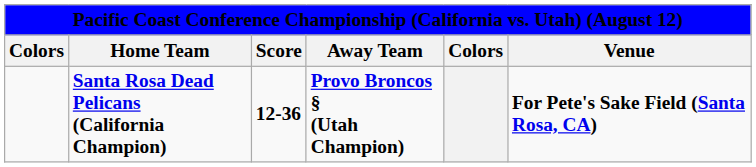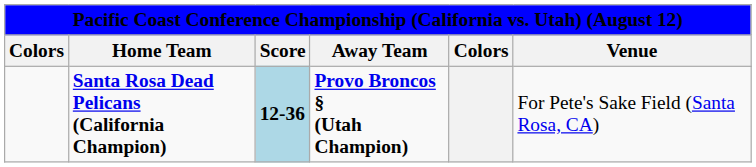Santa Rosa Dead Pelicans (California Champion) | Score: no background -> lightblue background
Santa Rosa Dead Pelicans (California Champion) | Venue: bold -> normal
